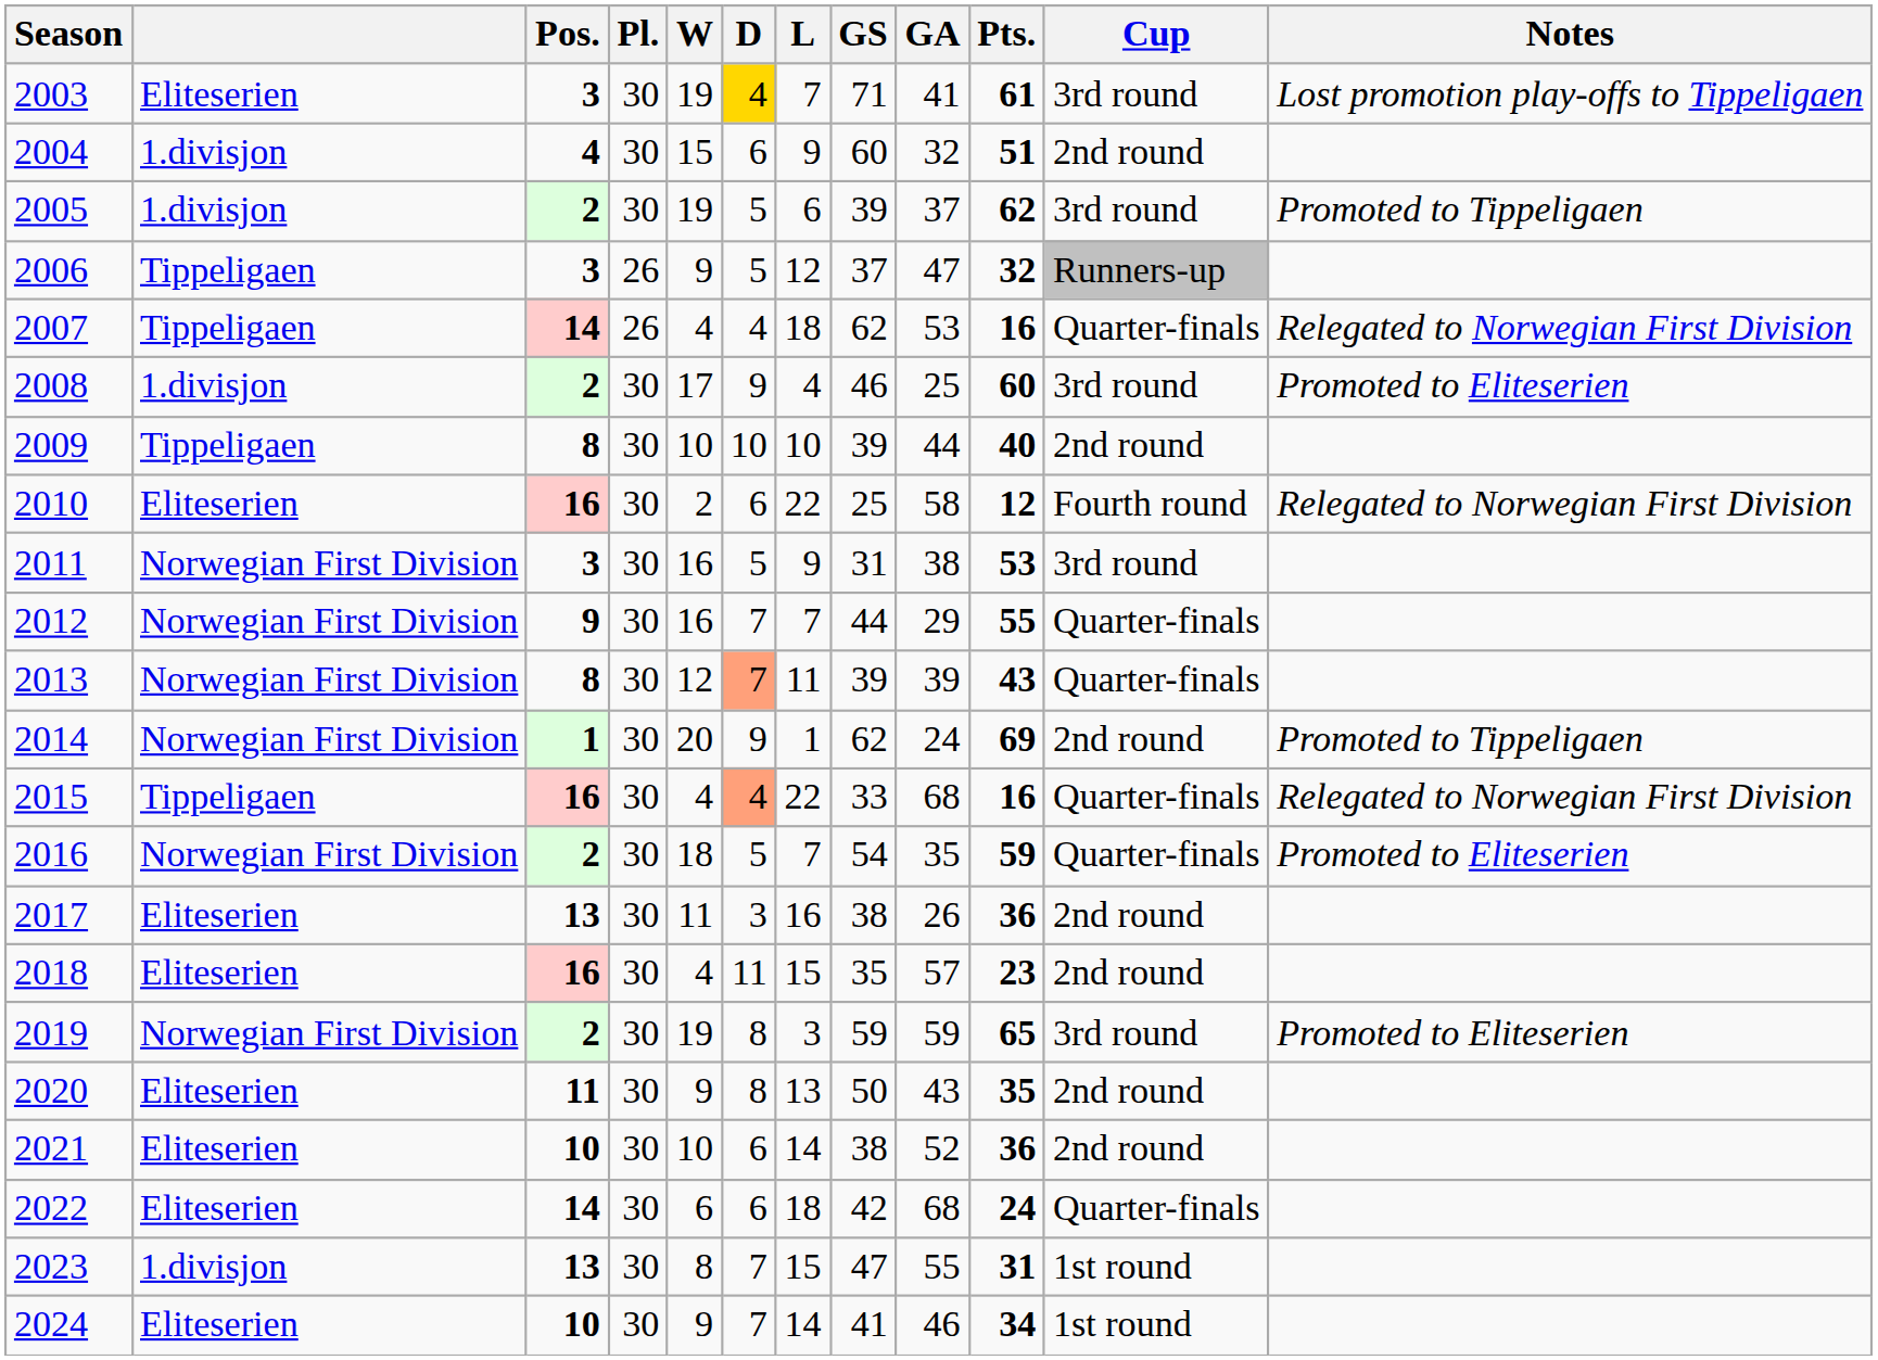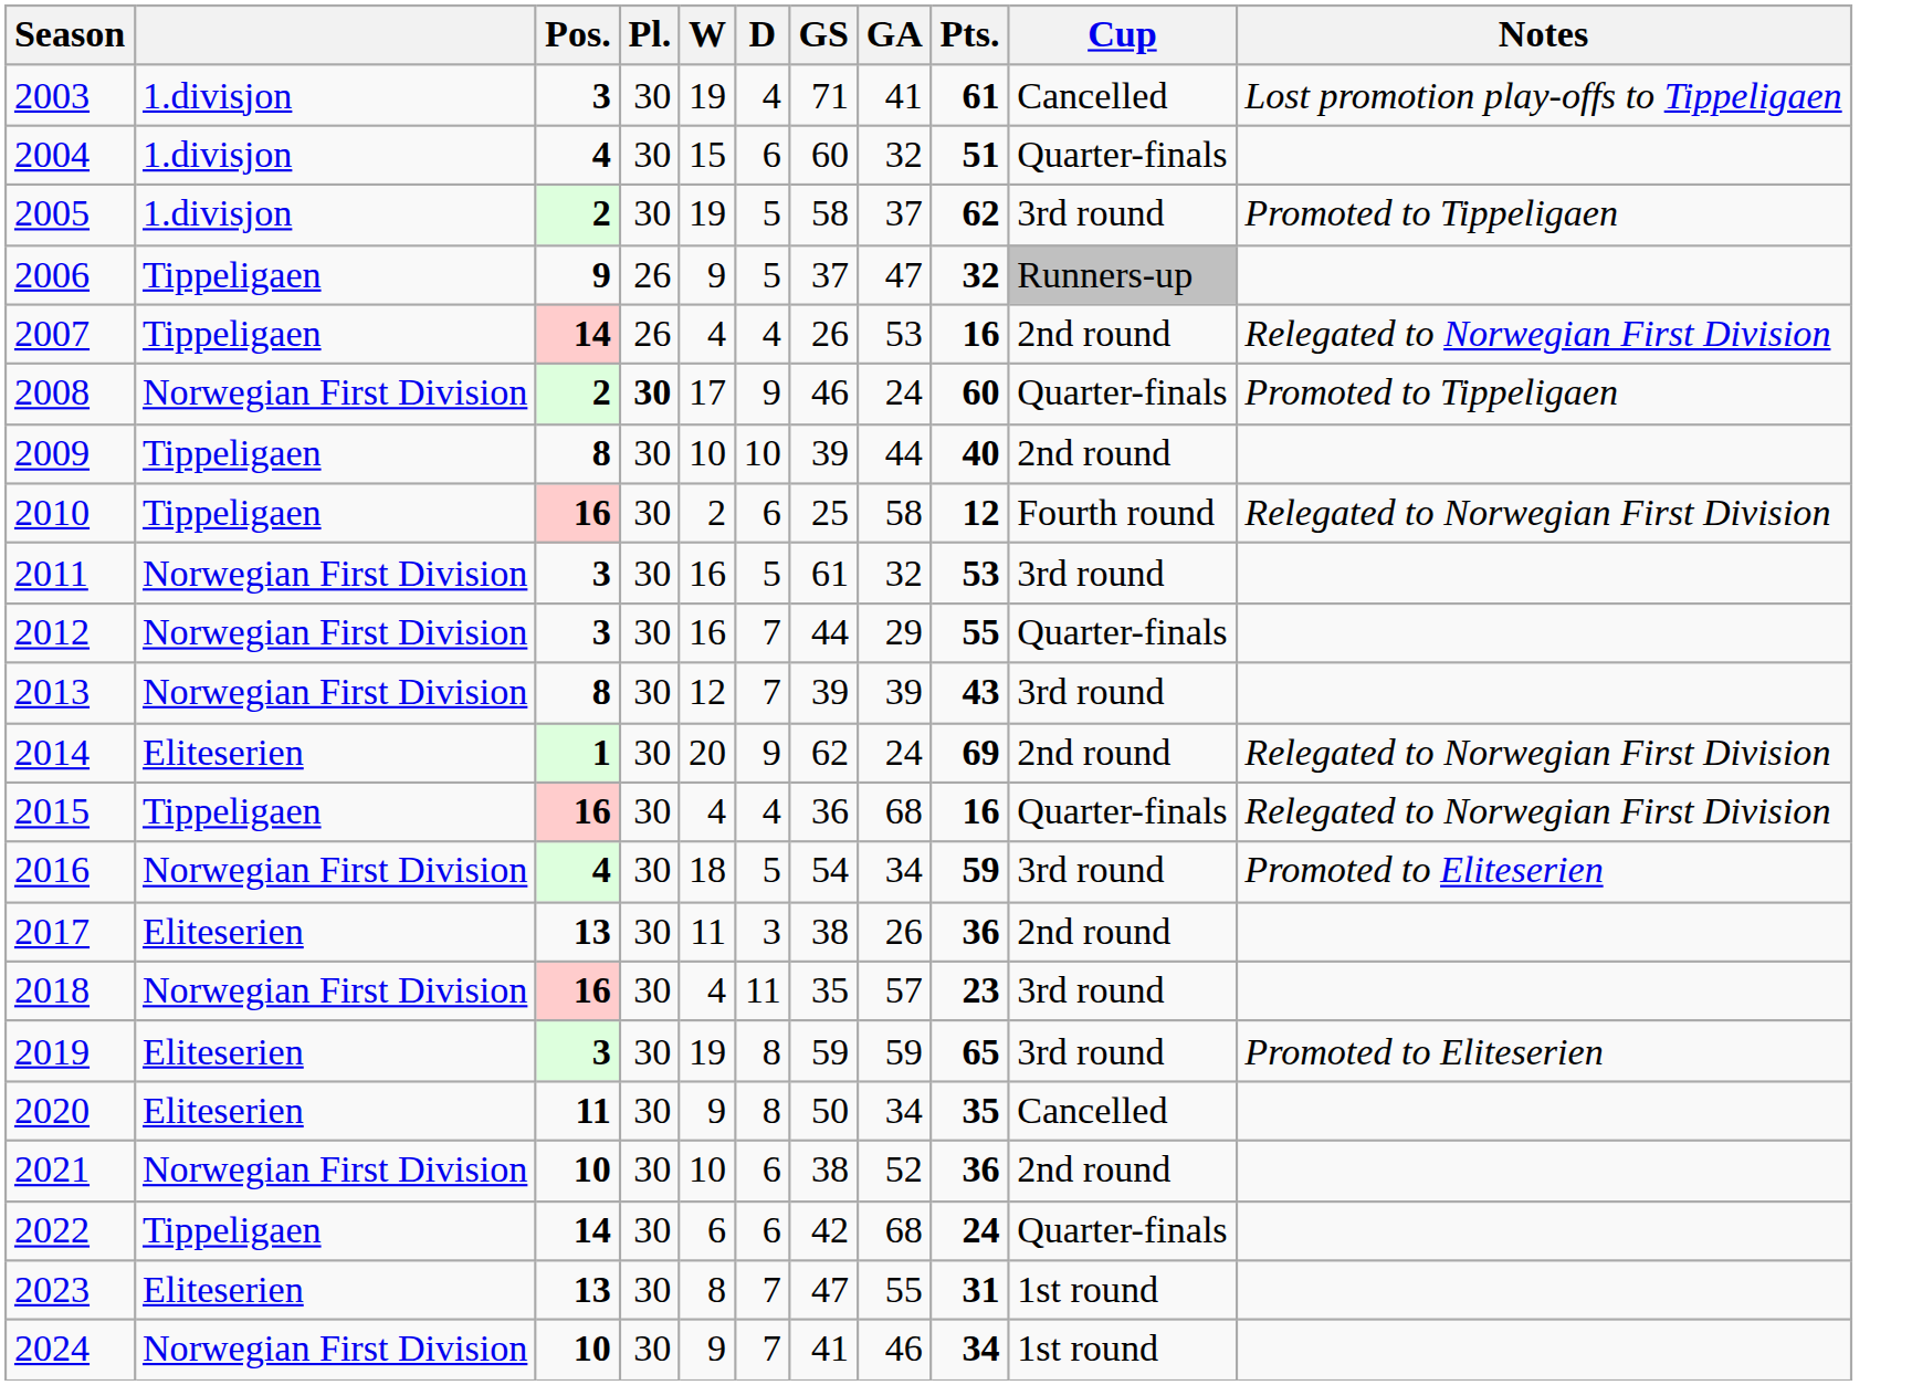- column: L | 7 | 9 | 6 | 12 | 18 | 4 | 10 | 22 | 9 | 7 | 11 | 1 | 22 | 7 | 16 | 15 | 3 | 13 | 14 | 18 | 15 | 14
2003 | column 2: Eliteserien -> 1.divisjon
2003 | D: gold background -> no background
2003 | Cup: 3rd round -> Cancelled
2004 | Cup: 2nd round -> Quarter-finals
2005 | GS: 39 -> 58
2006 | Pos.: 3 -> 9
2007 | GS: 62 -> 26
2007 | Cup: Quarter-finals -> 2nd round
2008 | column 2: 1.divisjon -> Norwegian First Division
2008 | Pl.: normal -> bold
2008 | GA: 25 -> 24
2008 | Cup: 3rd round -> Quarter-finals
2008 | Notes: Promoted to Eliteserien -> Promoted to Tippeligaen
2010 | column 2: Eliteserien -> Tippeligaen
2011 | GS: 31 -> 61
2011 | GA: 38 -> 32
2012 | Pos.: 9 -> 3
2013 | D: lightsalmon background -> no background
2013 | Cup: Quarter-finals -> 3rd round
2014 | column 2: Norwegian First Division -> Eliteserien
2014 | Notes: Promoted to Tippeligaen -> Relegated to Norwegian First Division
2015 | D: lightsalmon background -> no background
2015 | GS: 33 -> 36
2016 | Pos.: 2 -> 4
2016 | GA: 35 -> 34
2016 | Cup: Quarter-finals -> 3rd round
2018 | column 2: Eliteserien -> Norwegian First Division
2018 | Cup: 2nd round -> 3rd round
2019 | column 2: Norwegian First Division -> Eliteserien
2019 | Pos.: 2 -> 3
2020 | GA: 43 -> 34
2020 | Cup: 2nd round -> Cancelled
2021 | column 2: Eliteserien -> Norwegian First Division
2022 | column 2: Eliteserien -> Tippeligaen
2023 | column 2: 1.divisjon -> Eliteserien
2024 | column 2: Eliteserien -> Norwegian First Division
